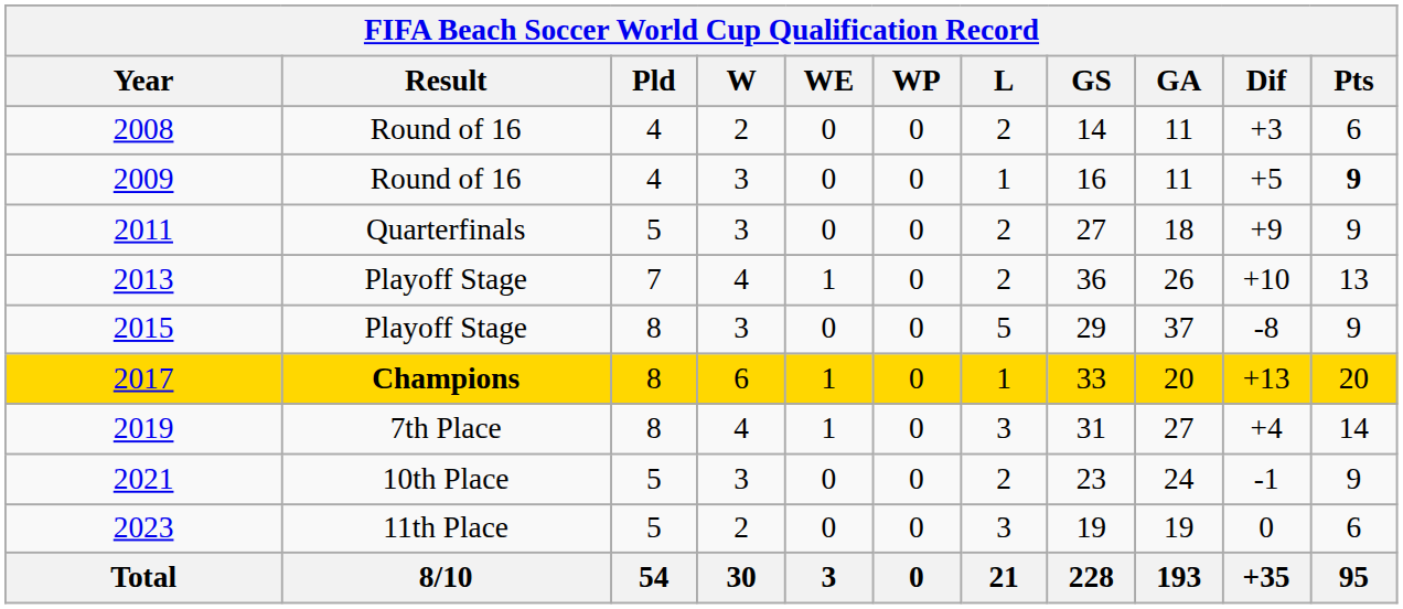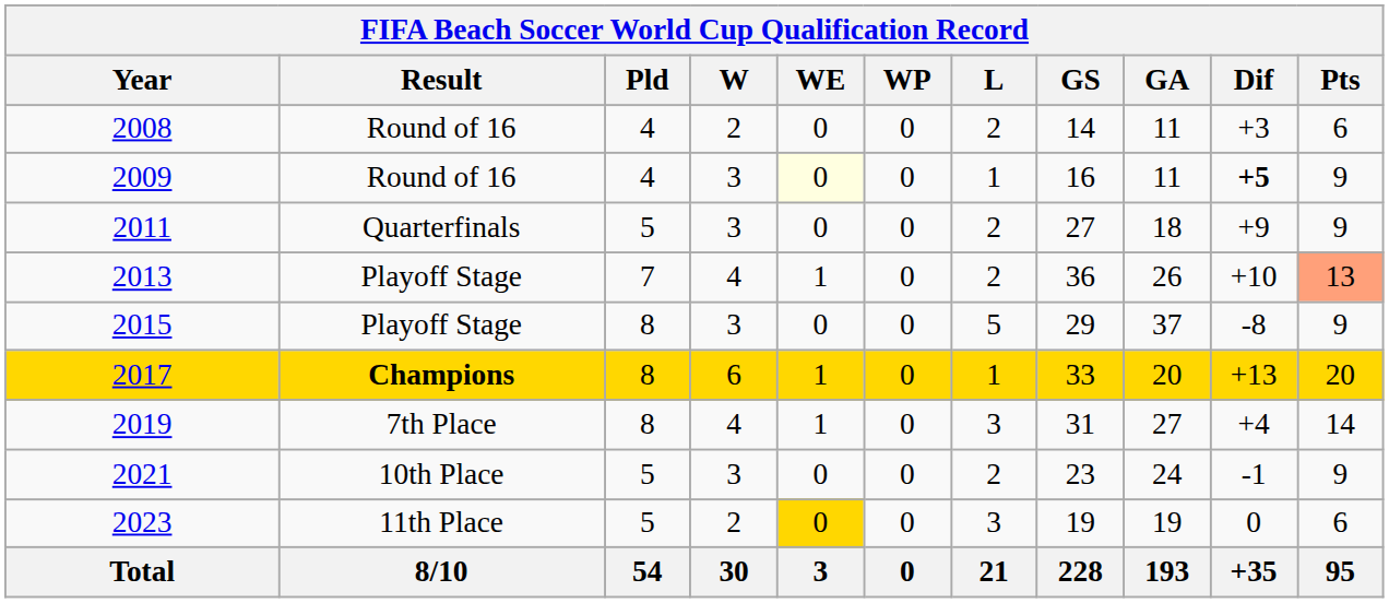2009 | WE: no background -> lightyellow background
2009 | Dif: normal -> bold
2009 | Pts: bold -> normal
2013 | Pts: no background -> lightsalmon background
2023 | WE: no background -> gold background
